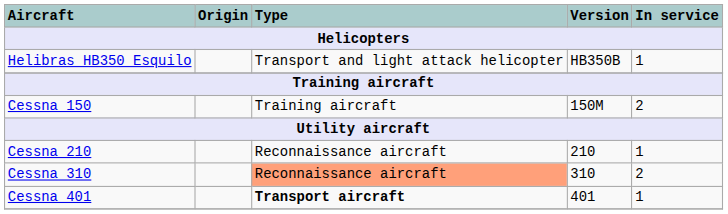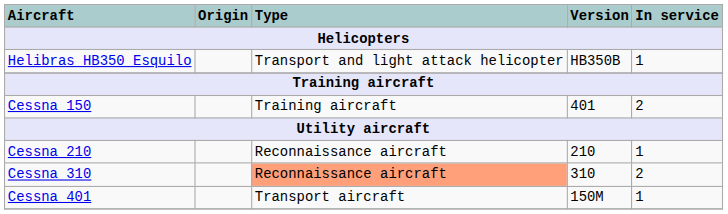Cessna 150 | Version: 150M -> 401
Cessna 401 | Type: bold -> normal
Cessna 401 | Version: 401 -> 150M
